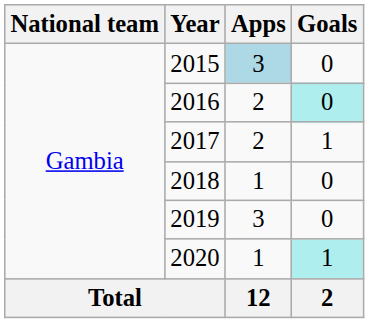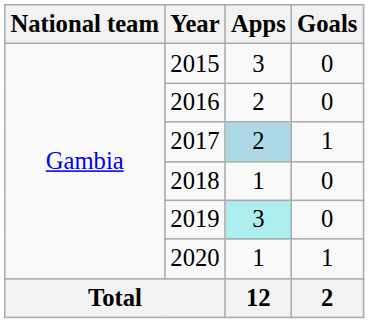2015 | Apps: lightblue background -> no background
2016 | Goals: paleturquoise background -> no background
2017 | Apps: no background -> lightblue background
2019 | Apps: no background -> paleturquoise background
2020 | Goals: paleturquoise background -> no background
